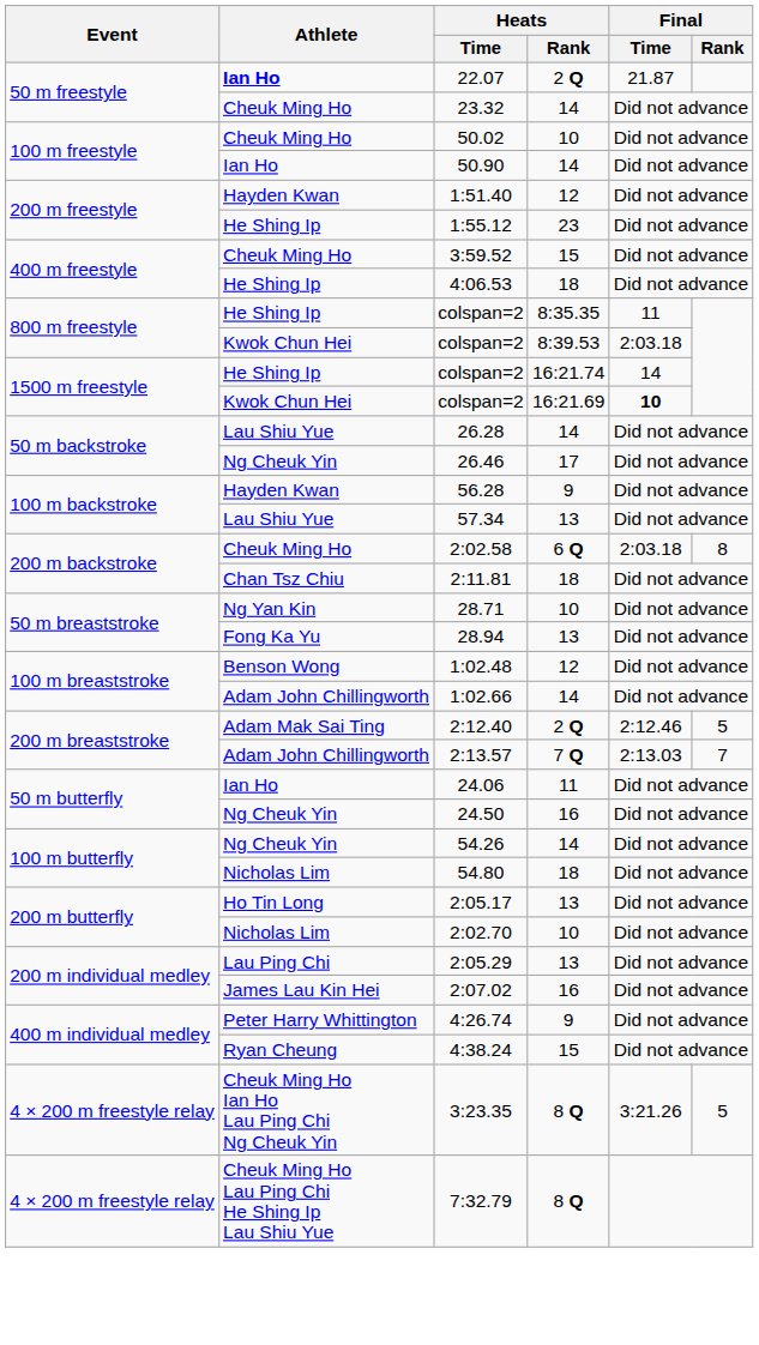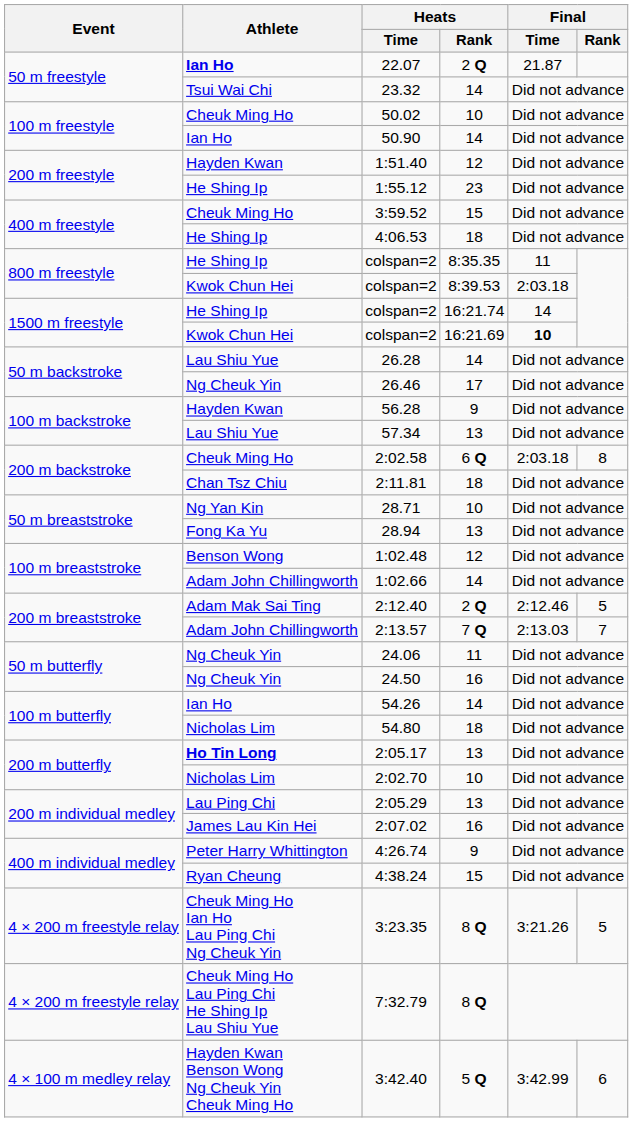23.32 | Athlete: Cheuk Ming Ho -> Tsui Wai Chi
24.06 | Athlete: Ian Ho -> Ng Cheuk Yin
54.26 | Athlete: Ng Cheuk Yin -> Ian Ho
2:05.17 | Athlete: normal -> bold
+ row: 4 × 100 m medley relay | Hayden Kwan Benson Wong Ng Cheuk Yin Cheuk Ming Ho | 3:42.40 | 5 Q | 3:42.99 | 6
